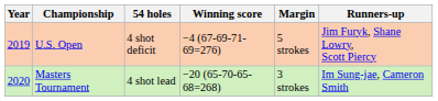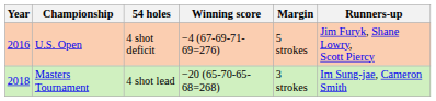U.S. Open | Year: 2019 -> 2016
Masters Tournament | Year: 2020 -> 2018
